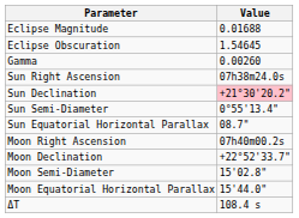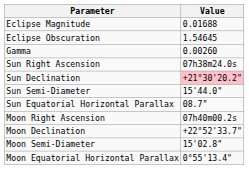Sun Semi-Diameter | Value: 0°55'13.4" -> 15'44.0"
Moon Equatorial Horizontal Parallax | Value: 15'44.0" -> 0°55'13.4"
- row: ΔT | 108.4 s
